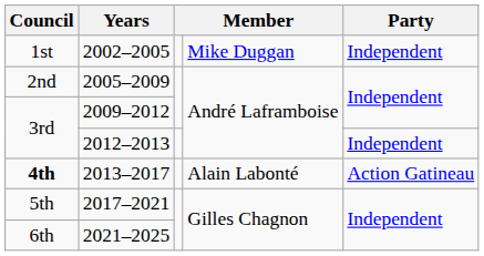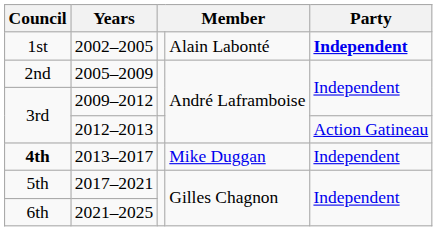2002–2005 | column 4: Mike Duggan -> Alain Labonté
2002–2005 | Party: normal -> bold
2012–2013 | Party: Independent -> Action Gatineau
2013–2017 | column 4: Alain Labonté -> Mike Duggan
2013–2017 | Party: Action Gatineau -> Independent
